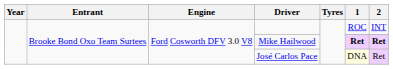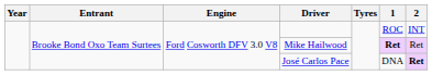Mike Hailwood | 2: bold -> normal
José Carlos Pace | 1: lightyellow background -> no background
José Carlos Pace | 2: normal -> bold
